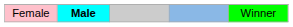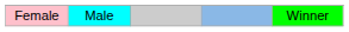Female | column 2: bold -> normal
